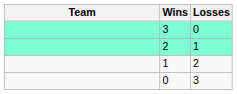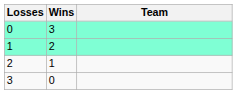columns swapped: Team <-> Losses
